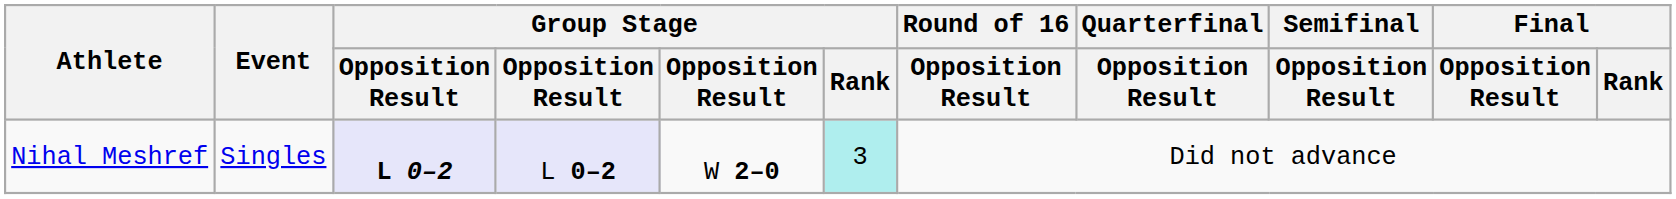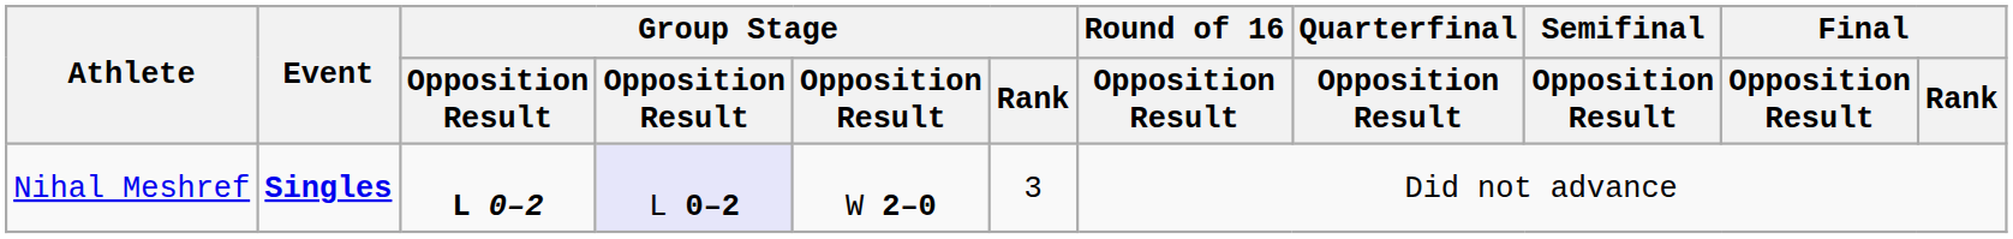Nihal Meshref | Event: normal -> bold
Nihal Meshref | column 3: lavender background -> no background
Nihal Meshref | Group Stage / Rank: paleturquoise background -> no background
